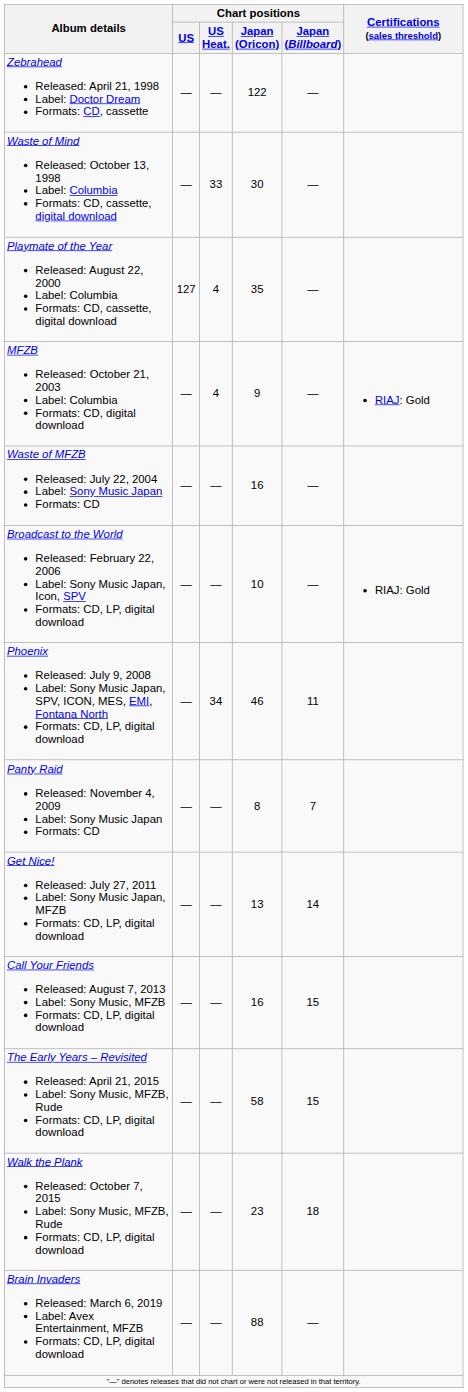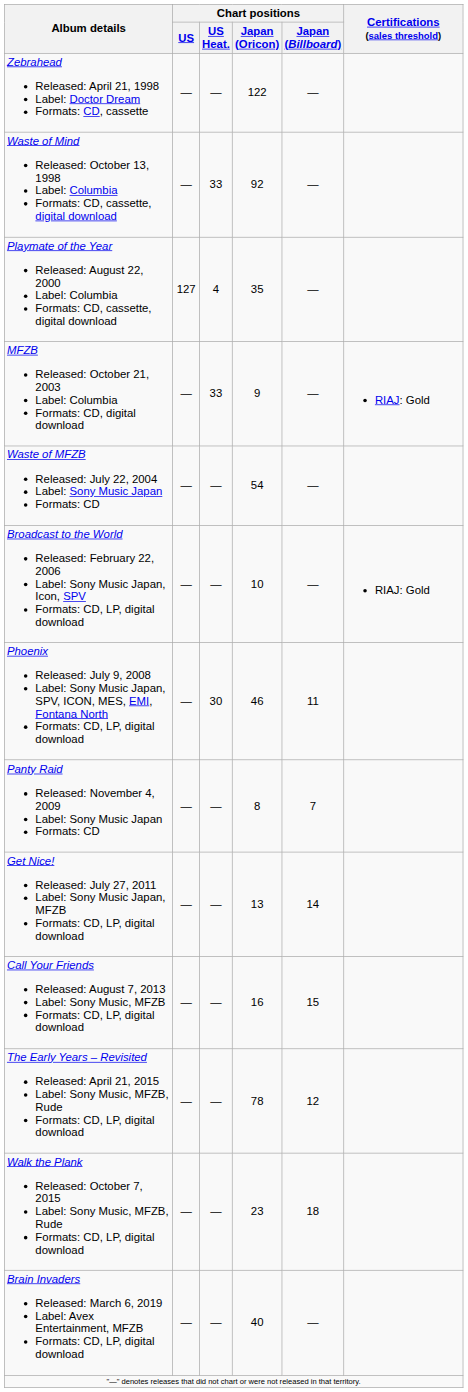row 4 | Chart positions / Japan (Oricon): 30 -> 92
row 6 | Chart positions / US Heat.: 4 -> 33
row 7 | Chart positions / Japan (Oricon): 16 -> 54
row 9 | Chart positions / US Heat.: 34 -> 30
row 13 | Chart positions / Japan (Oricon): 58 -> 78
row 13 | Chart positions / Japan (Billboard): 15 -> 12
row 15 | Chart positions / Japan (Oricon): 88 -> 40
